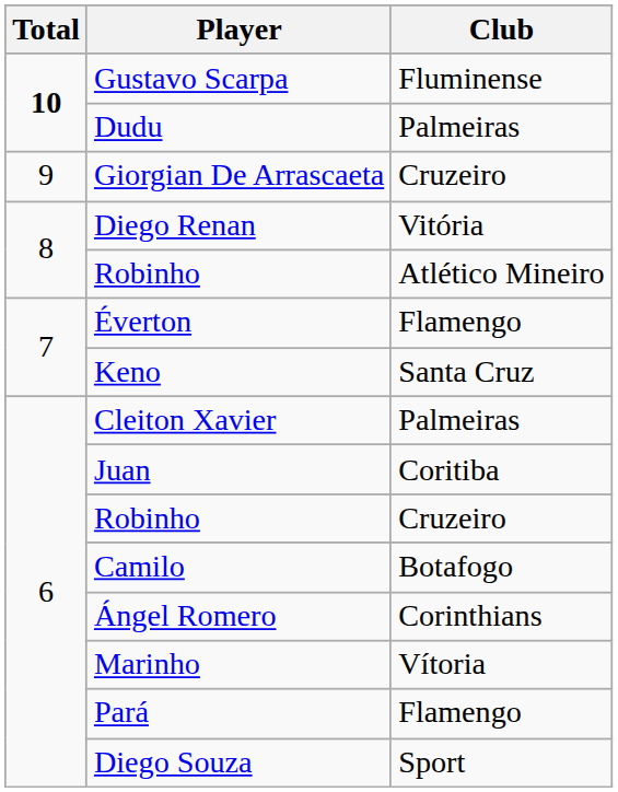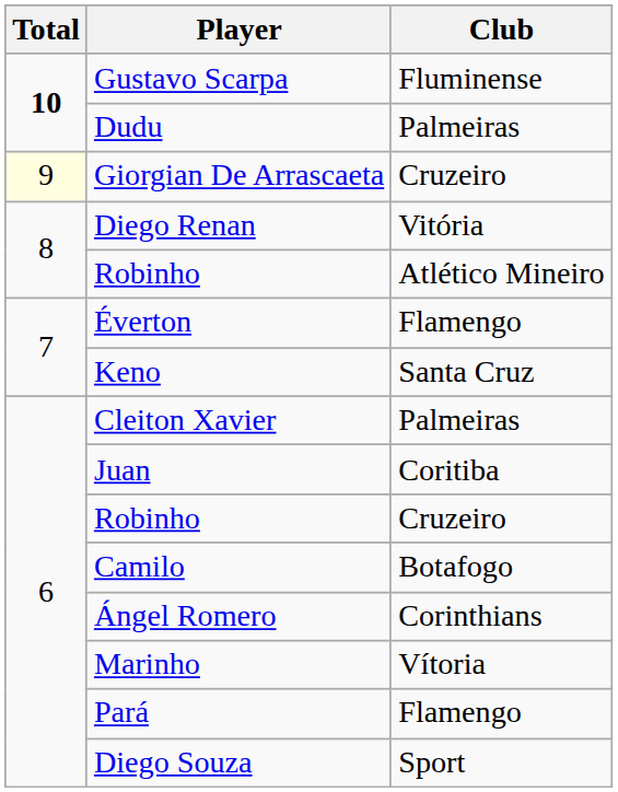Giorgian De Arrascaeta | Total: no background -> lightyellow background
